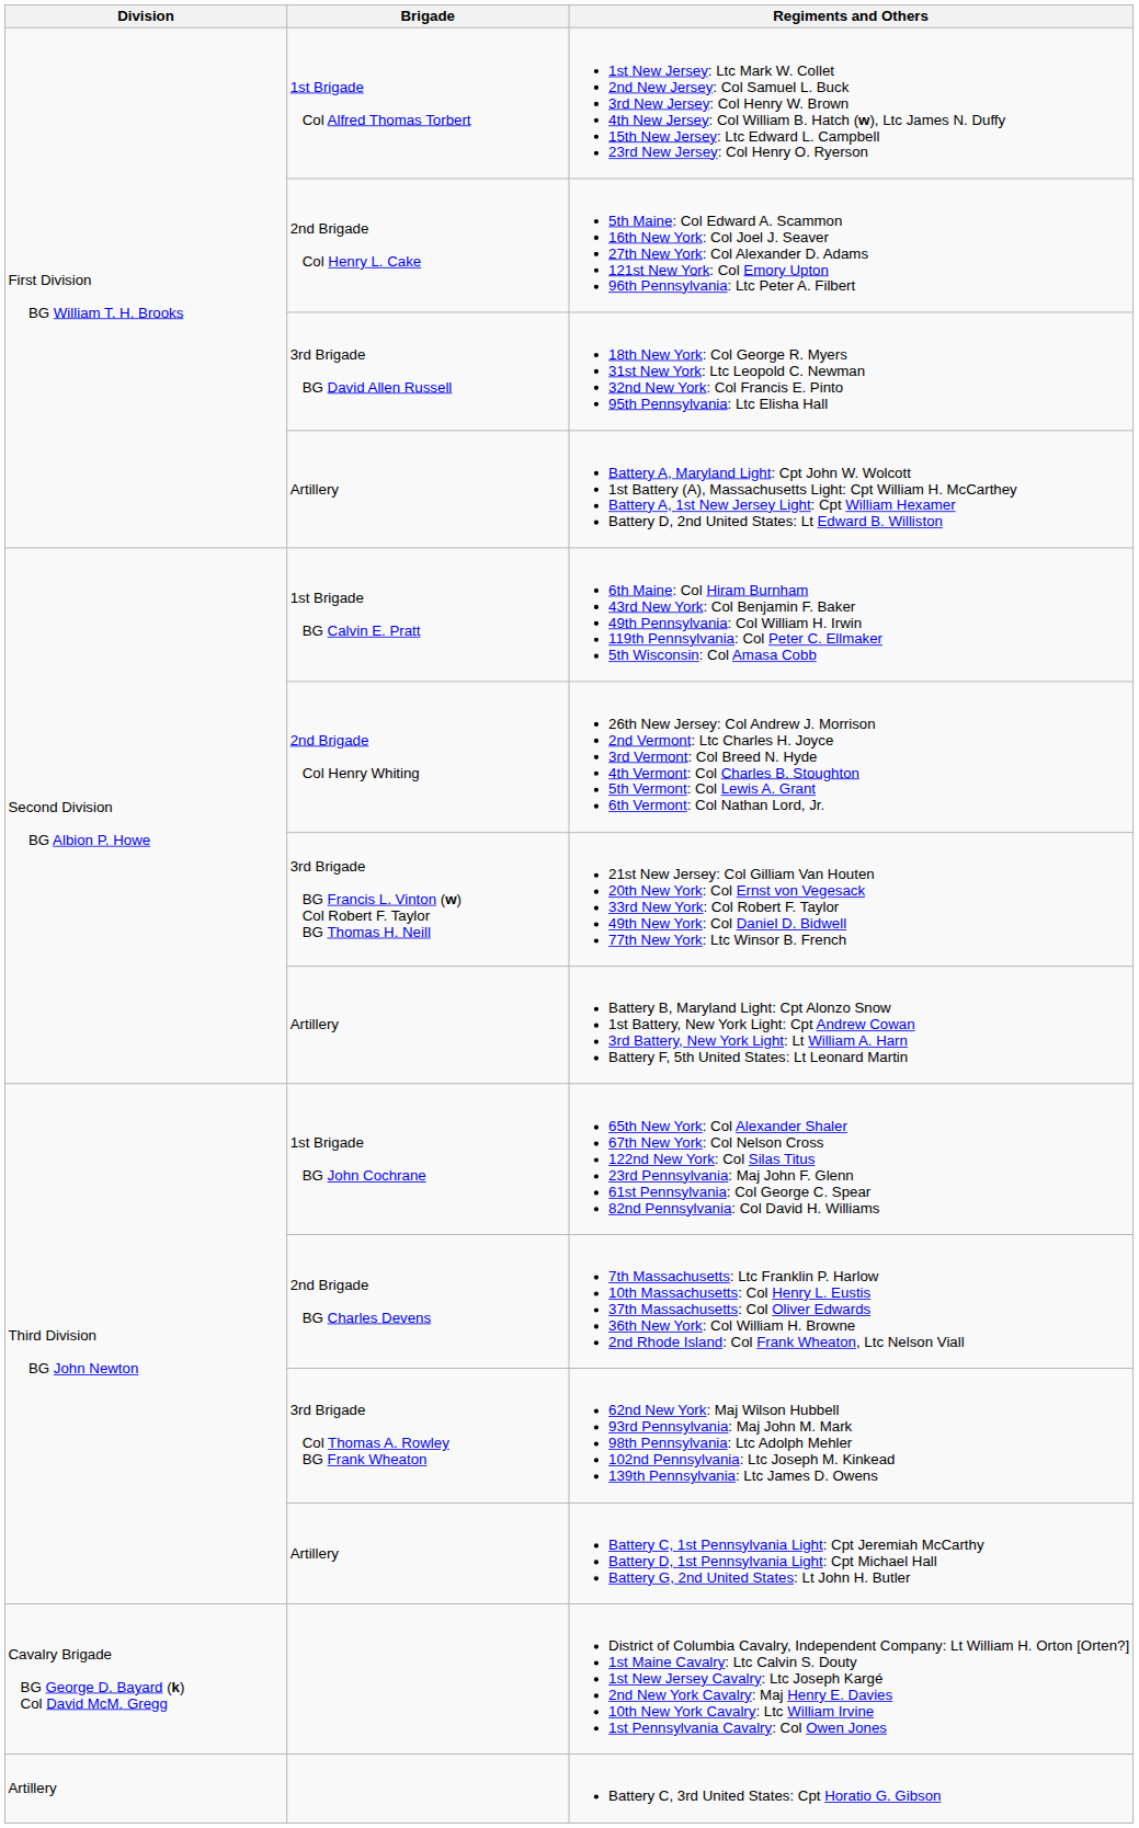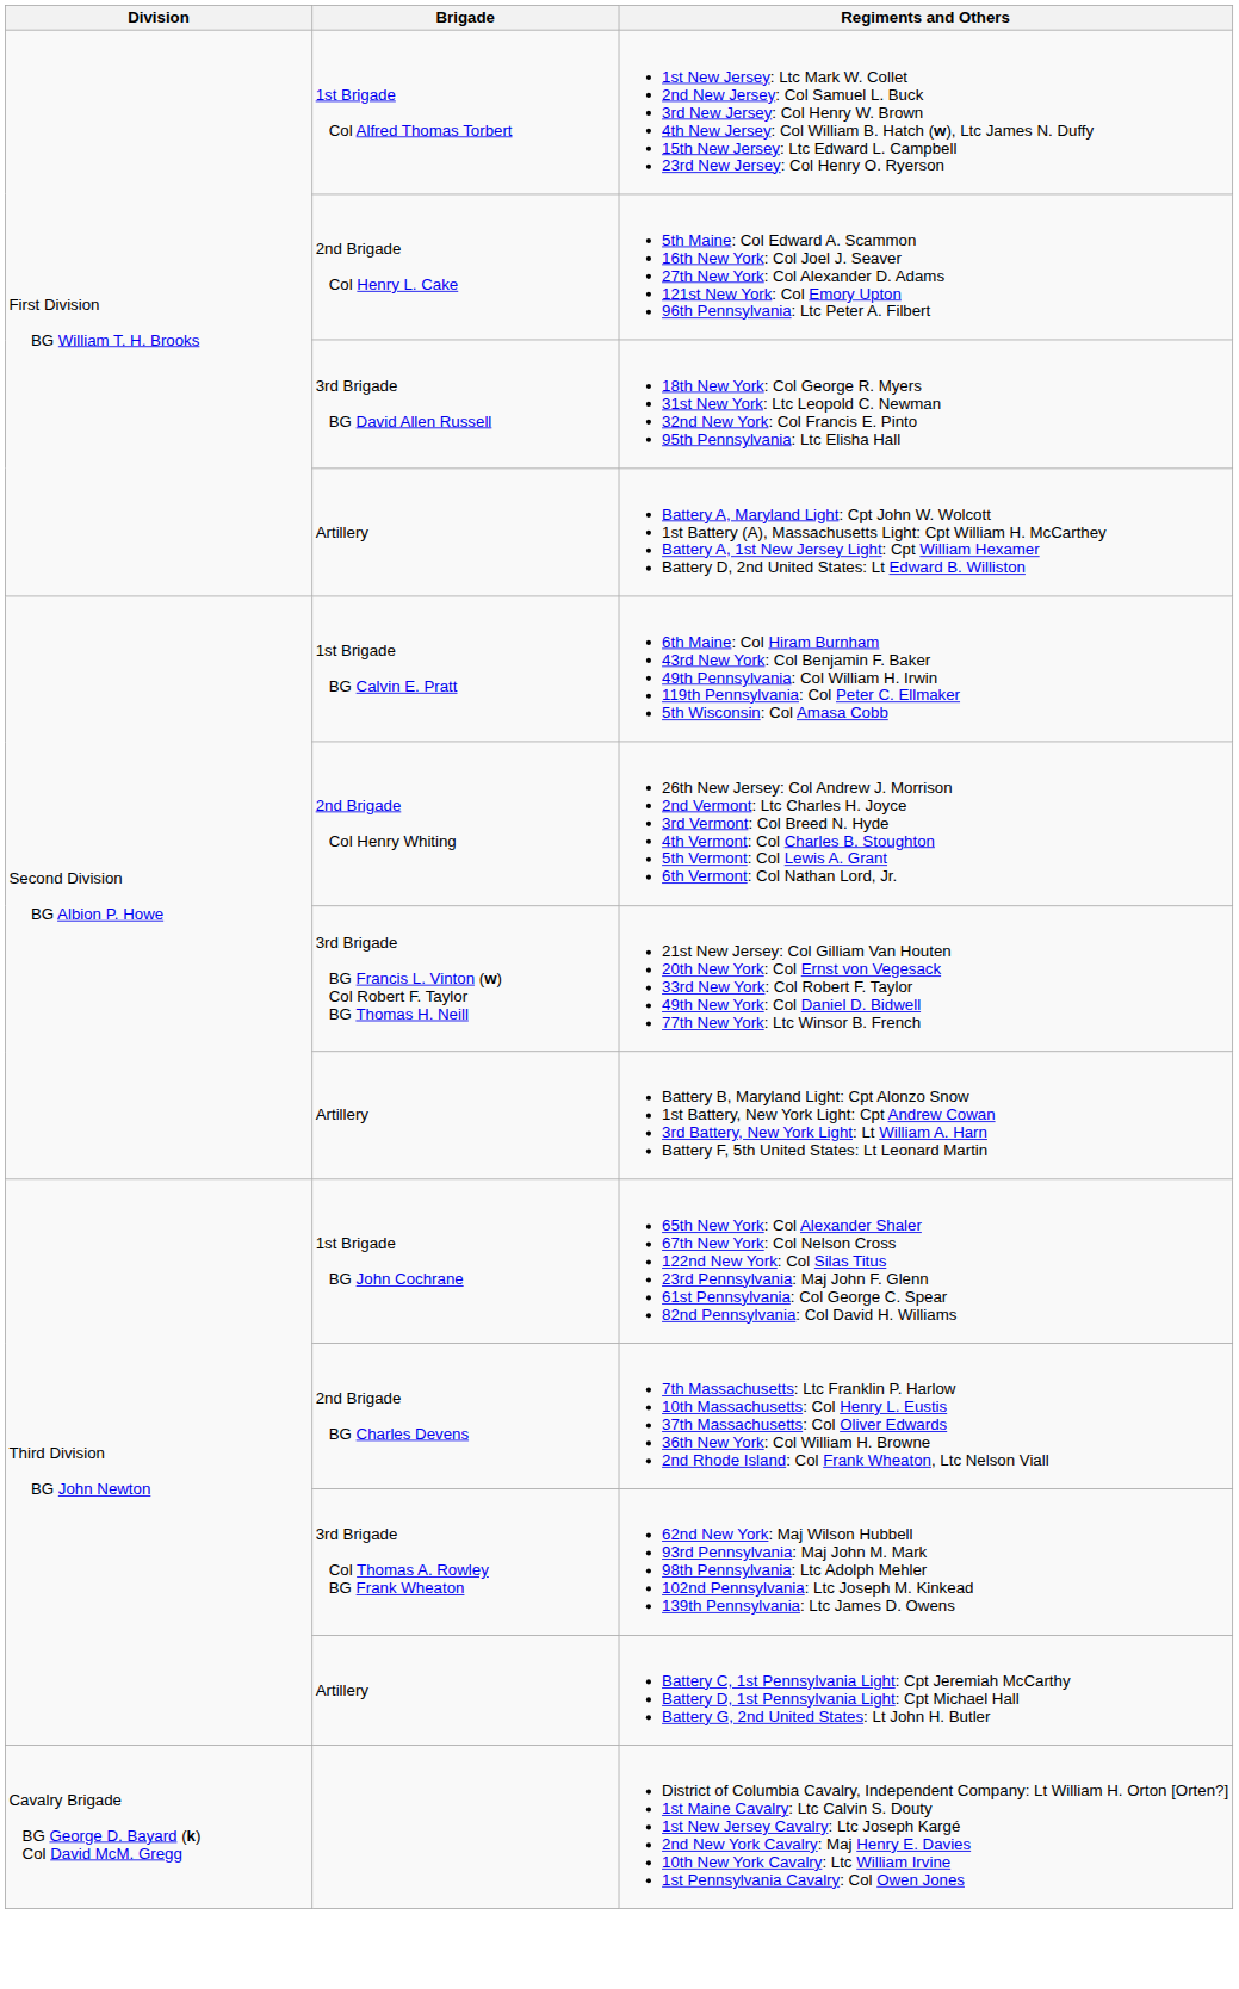- row: Artillery | Battery C, 3rd United States: Cpt Horatio G. Gibson
